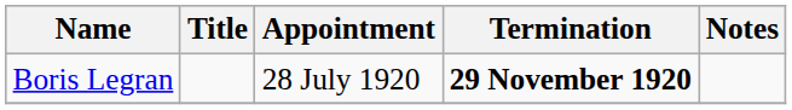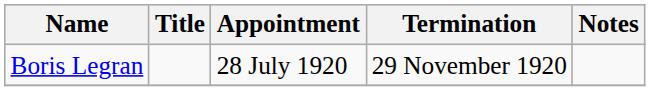Boris Legran | Termination: bold -> normal
